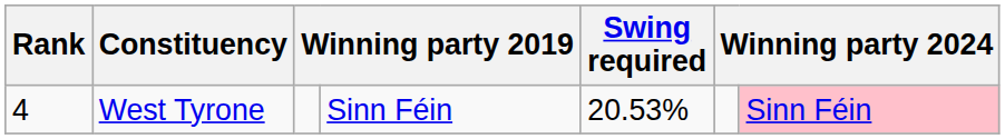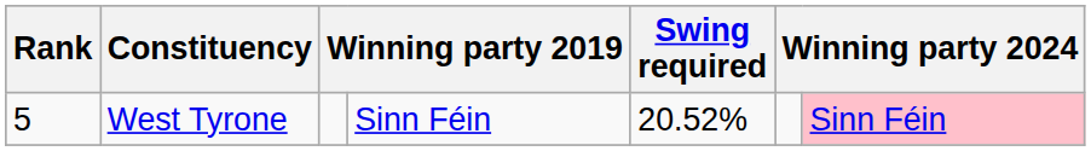West Tyrone | Rank: 4 -> 5
West Tyrone | Swing required: 20.53% -> 20.52%
